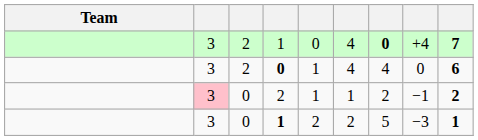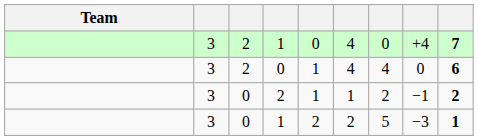row 2 | column 7: bold -> normal
row 3 | column 4: bold -> normal
row 4 | column 2: pink background -> no background
row 5 | column 4: bold -> normal
